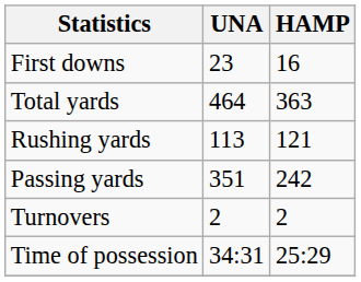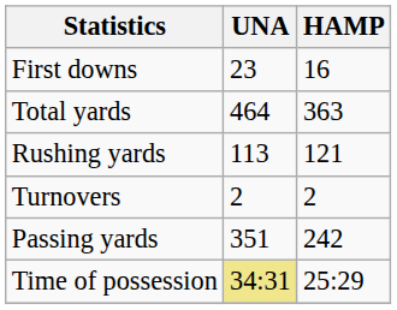rows swapped: Passing yards <-> Turnovers
Time of possession | UNA: no background -> khaki background
